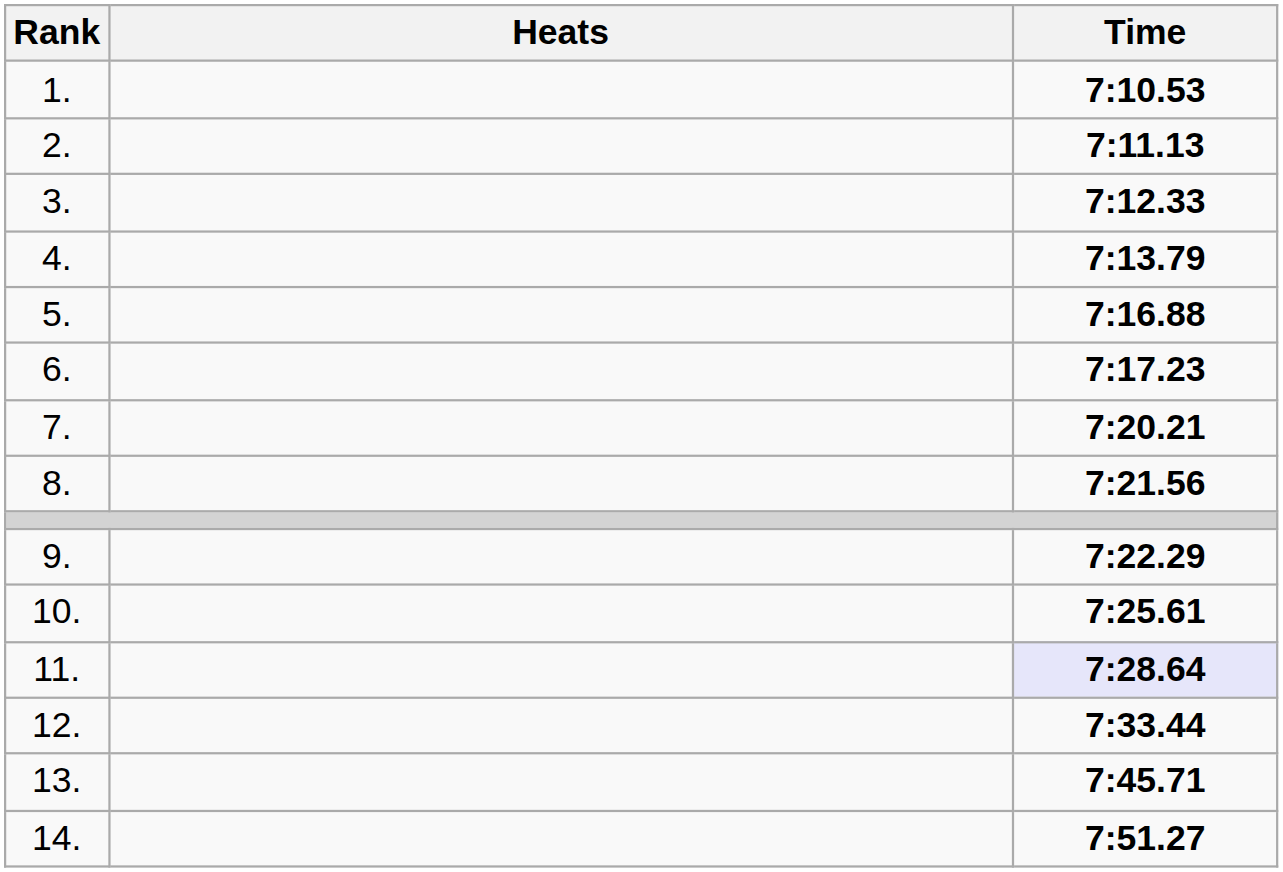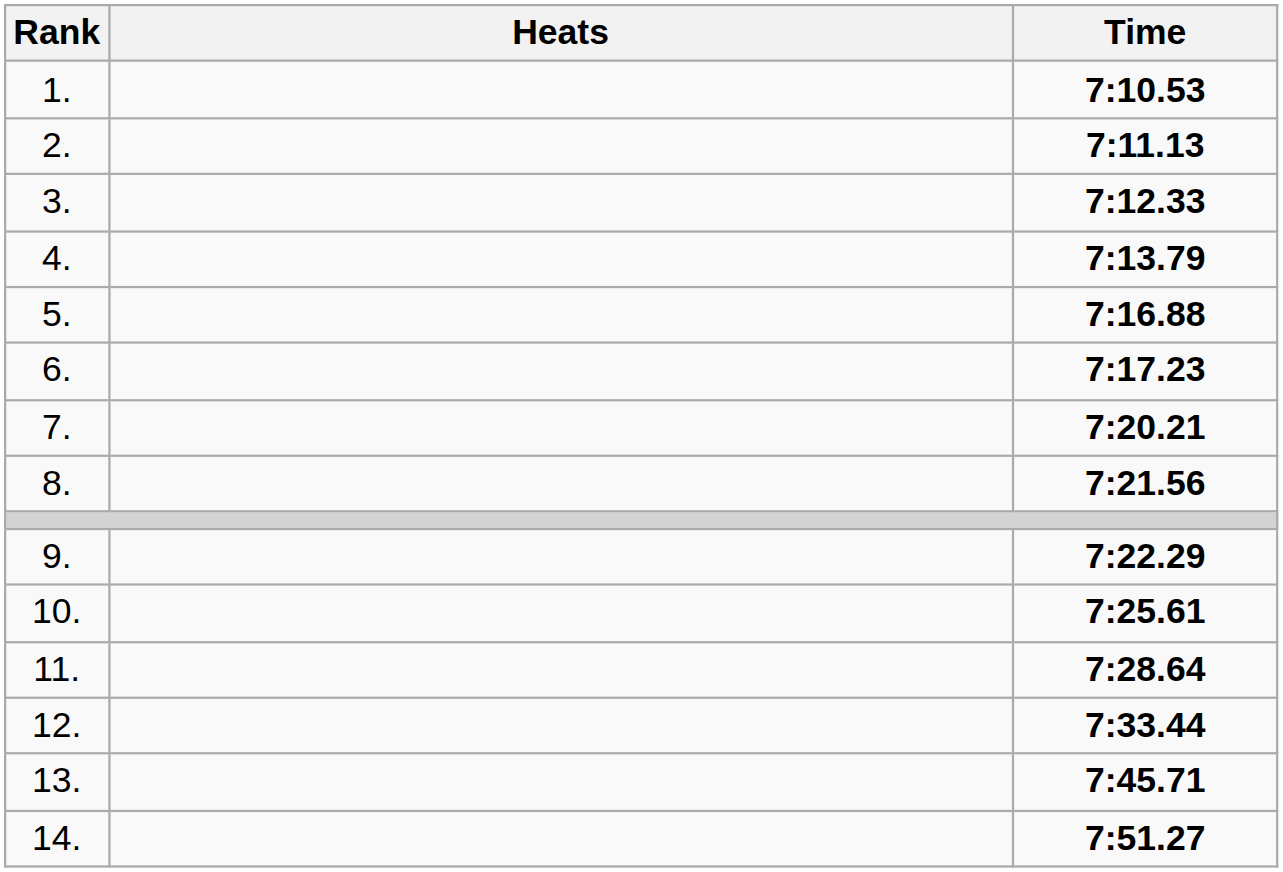11. | Time: lavender background -> no background
